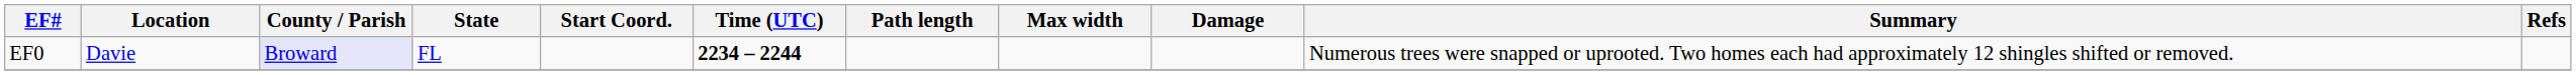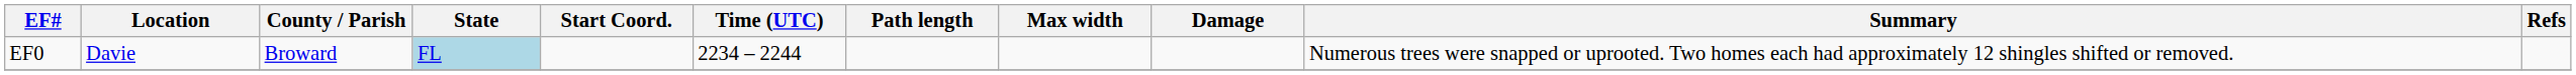EF0 | County / Parish: lavender background -> no background
EF0 | State: no background -> lightblue background
EF0 | Time (UTC): bold -> normal
